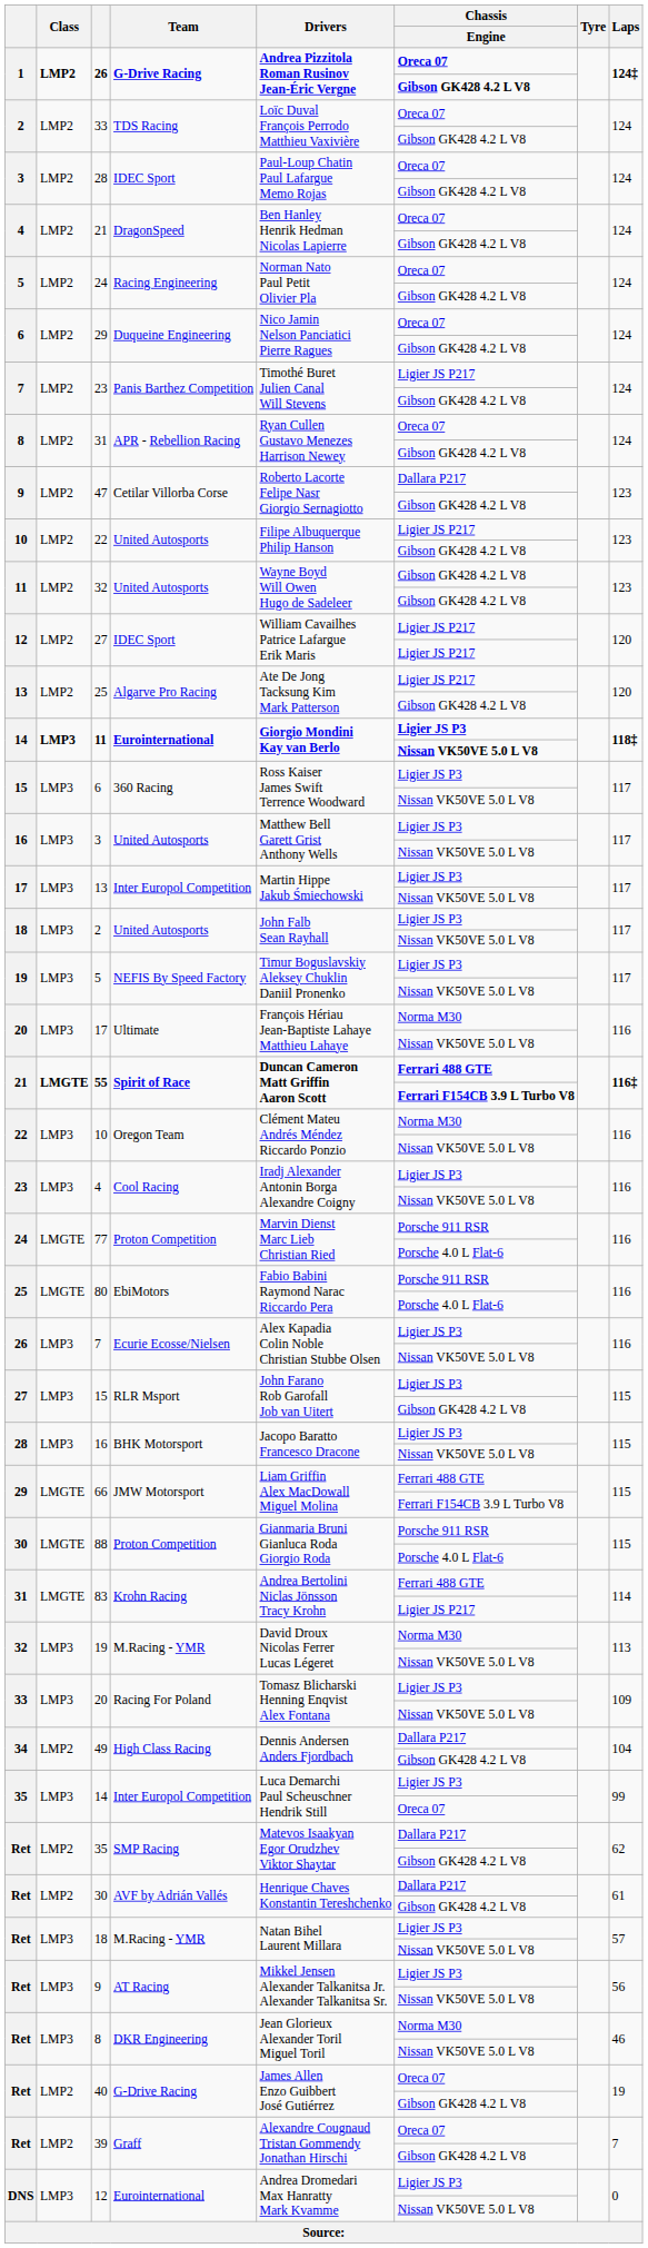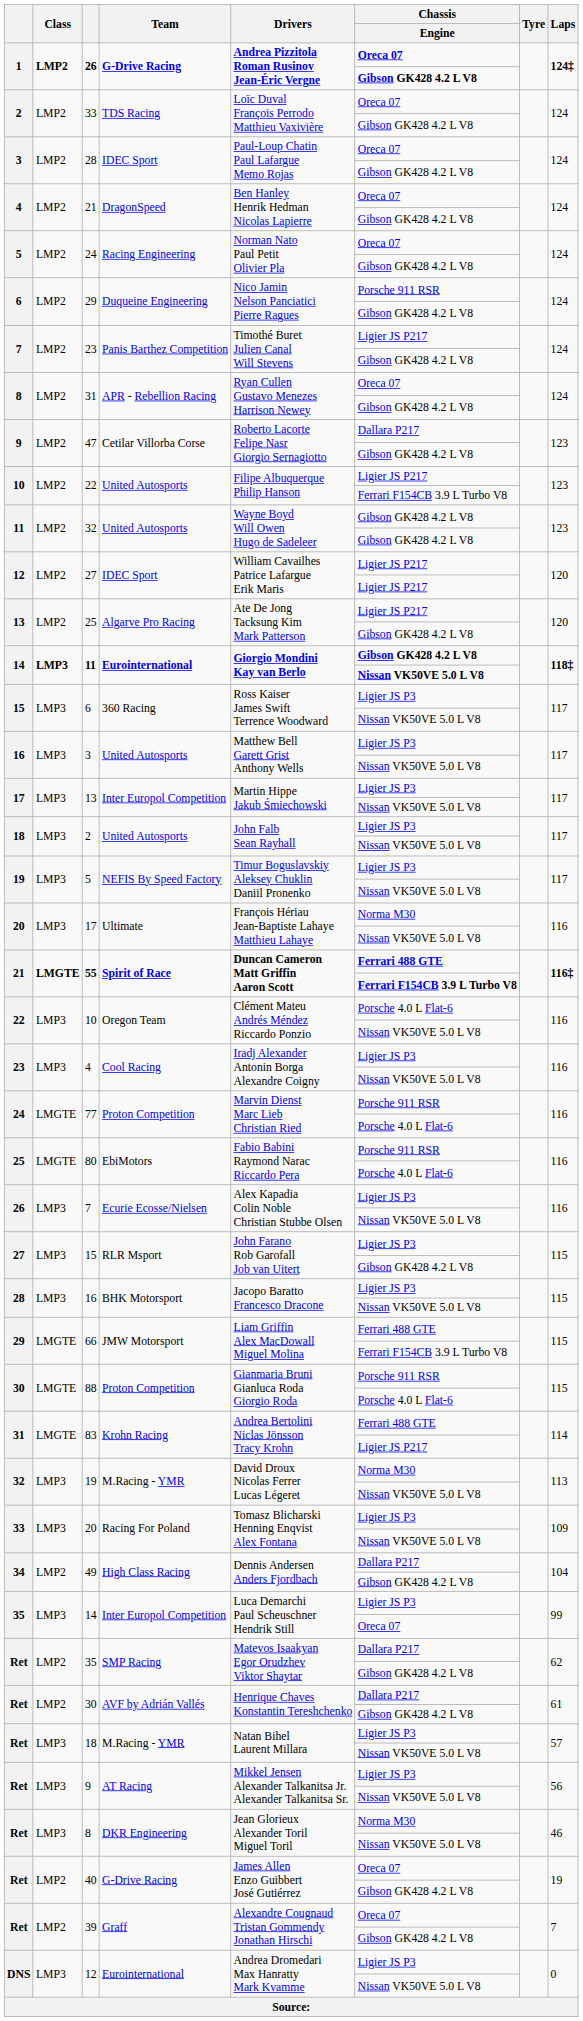row 13 | Chassis / Engine: Oreca 07 -> Porsche 911 RSR
row 22 | Chassis / Engine: Gibson GK428 4.2 L V8 -> Ferrari F154CB 3.9 L Turbo V8
row 29 | Chassis / Engine: Ligier JS P3 -> Gibson GK428 4.2 L V8
row 45 | Chassis / Engine: Norma M30 -> Porsche 4.0 L Flat-6
